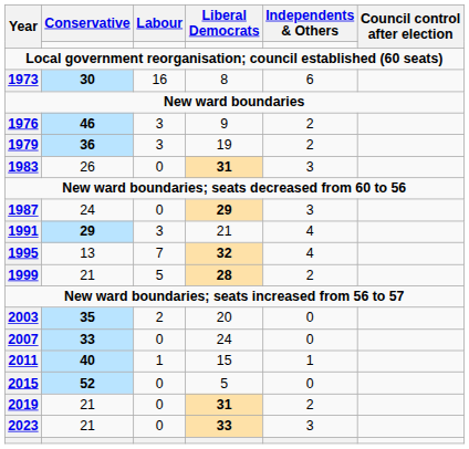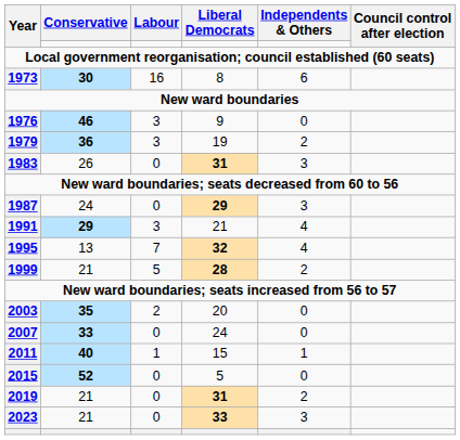1976 | Independents & Others: 2 -> 0
